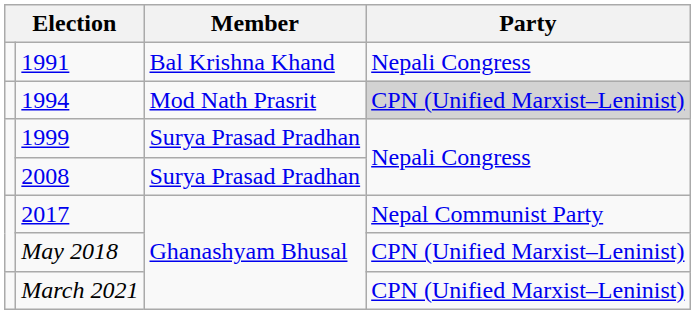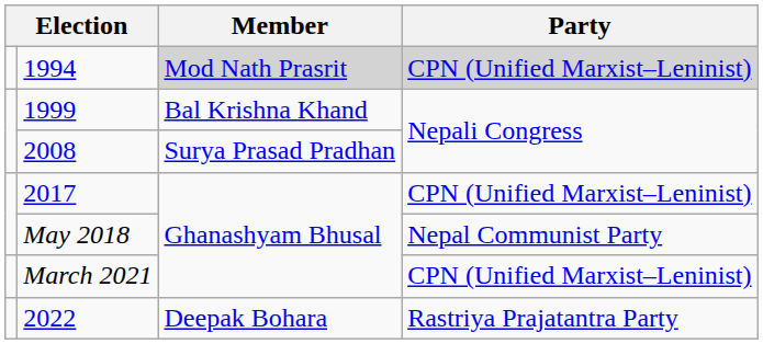- row: 1991 | Bal Krishna Khand | Nepali Congress
1994 | Member: no background -> lightgrey background
1999 | Member: Surya Prasad Pradhan -> Bal Krishna Khand
2017 | Party: Nepal Communist Party -> CPN (Unified Marxist–Leninist)
May 2018 | Party: CPN (Unified Marxist–Leninist) -> Nepal Communist Party
+ row: 2022 | Deepak Bohara | Rastriya Prajatantra Party
